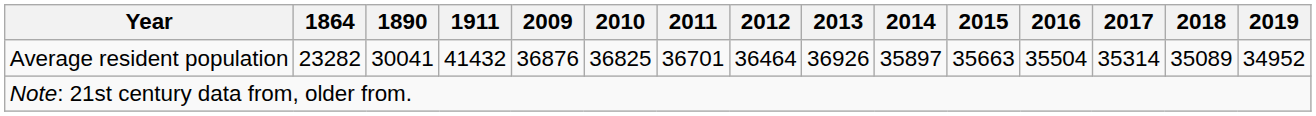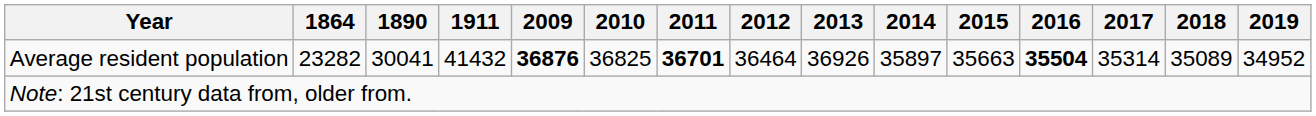Average resident population | 2009: normal -> bold
Average resident population | 2011: normal -> bold
Average resident population | 2016: normal -> bold
